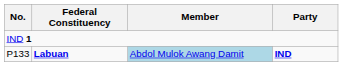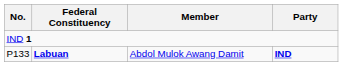P133 | Member: lightblue background -> no background
